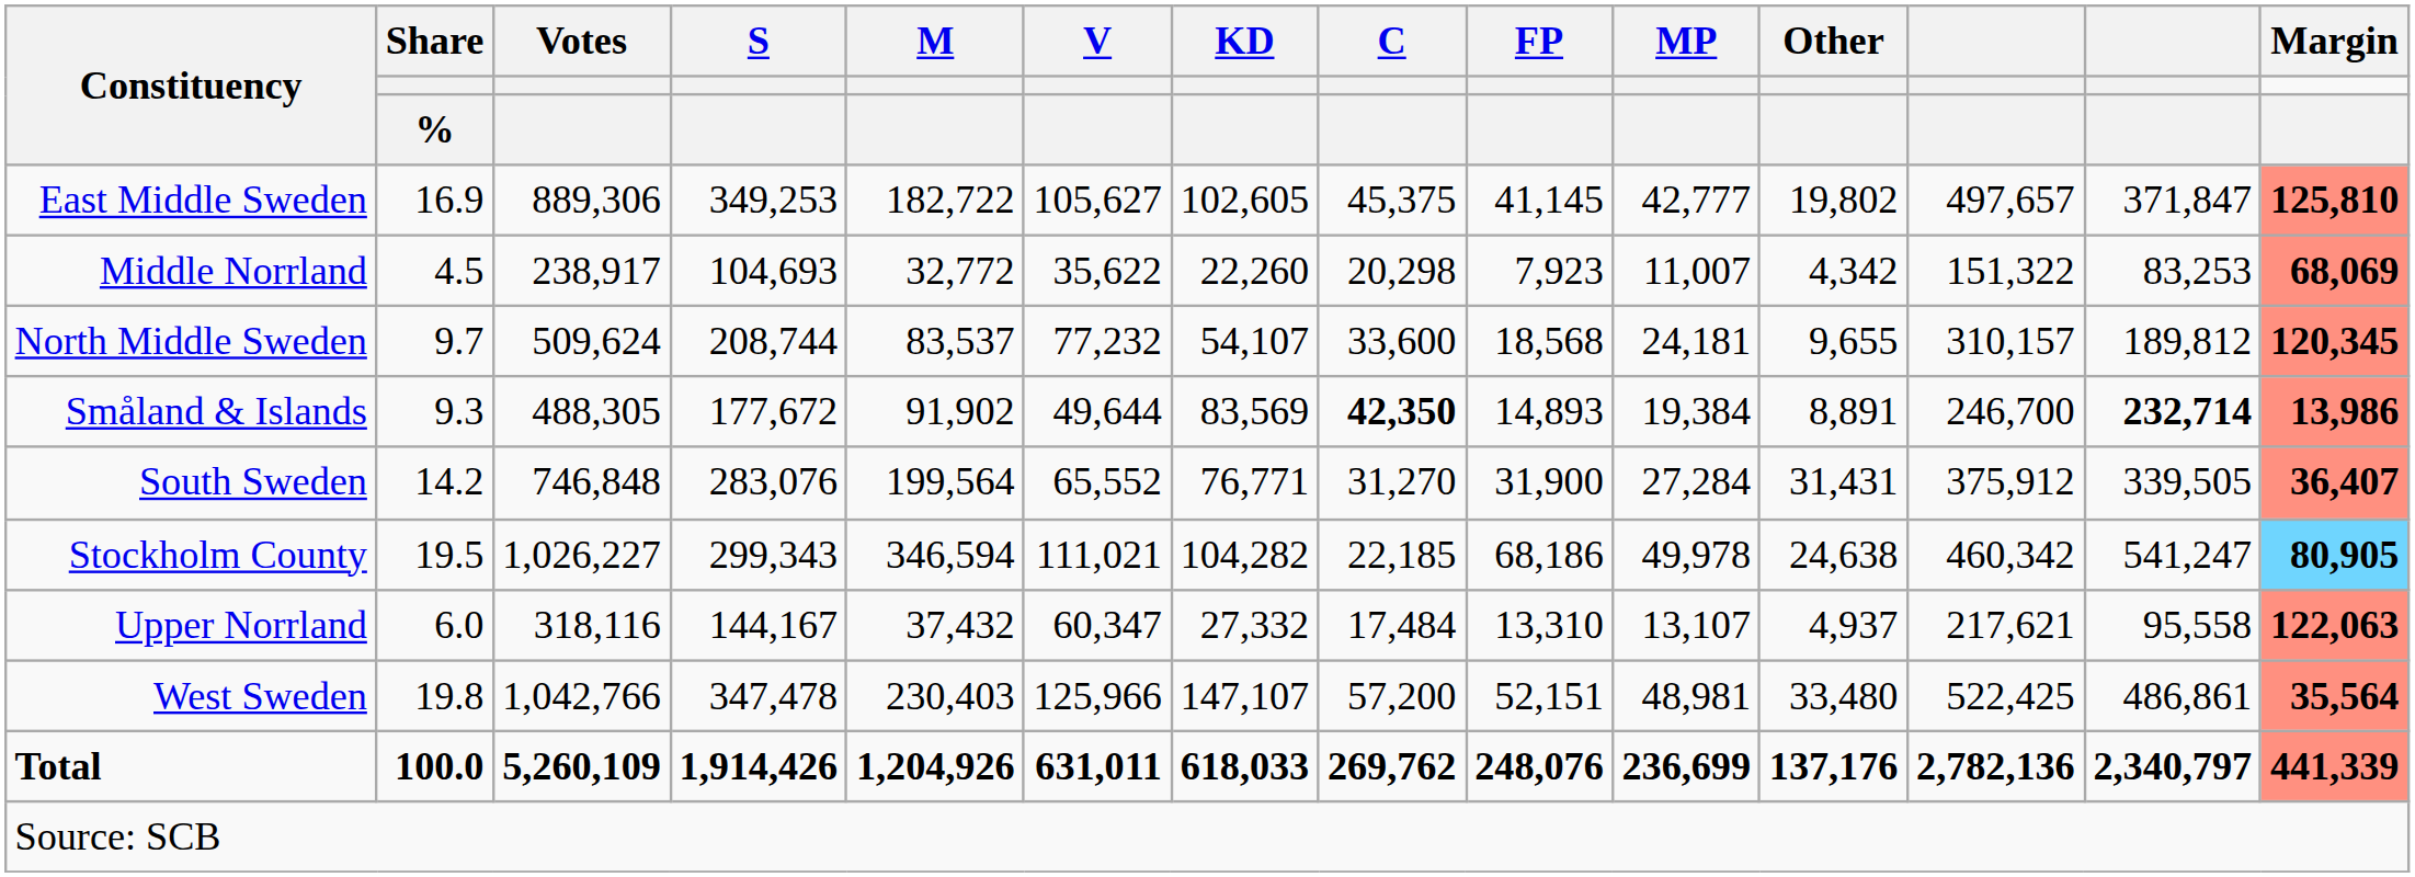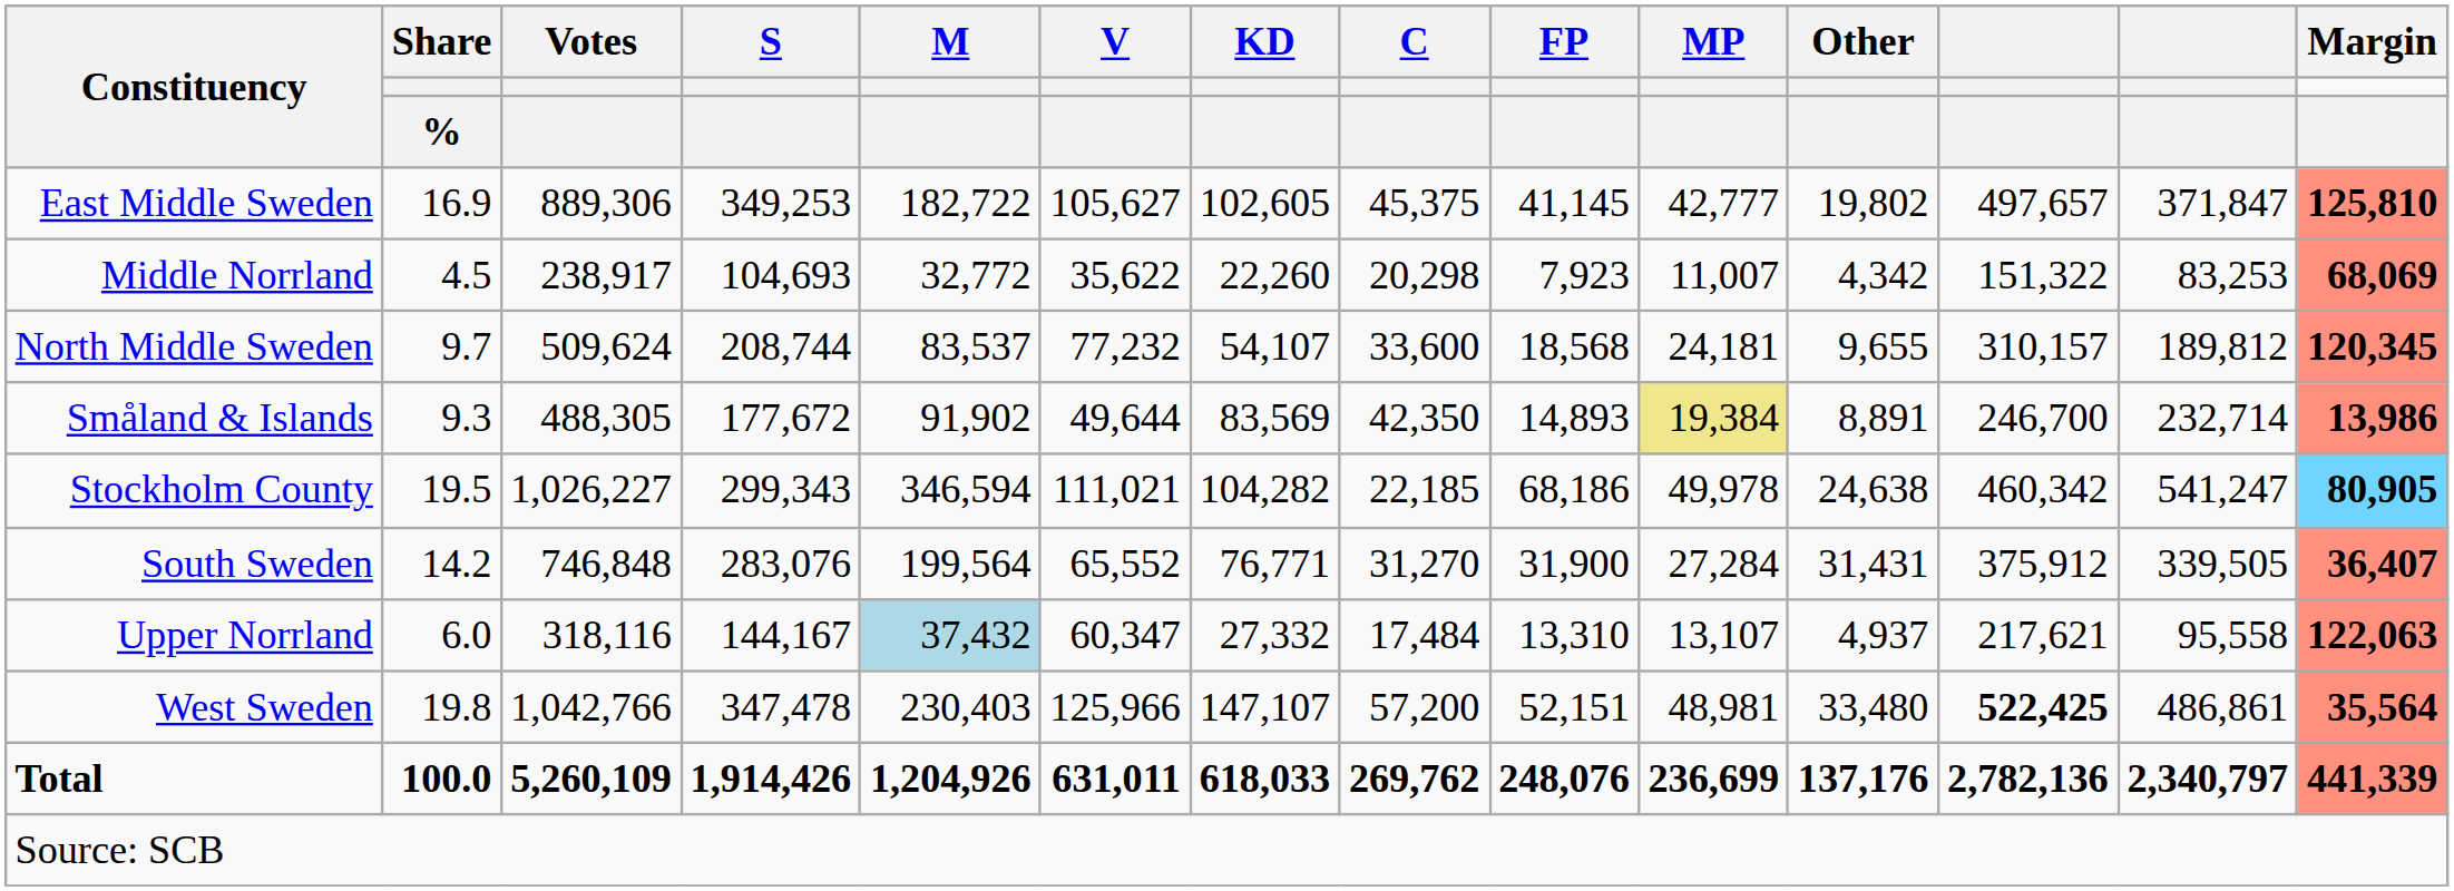Småland & Islands | C: bold -> normal
Småland & Islands | MP: no background -> khaki background
Småland & Islands | column 13: bold -> normal
rows swapped: South Sweden <-> Stockholm County
Upper Norrland | M: no background -> lightblue background
West Sweden | column 12: normal -> bold
